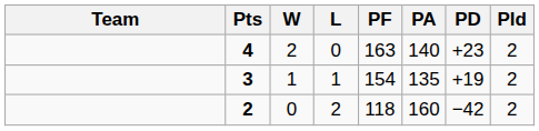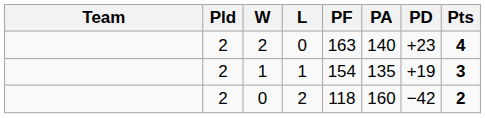columns swapped: Pld <-> Pts
